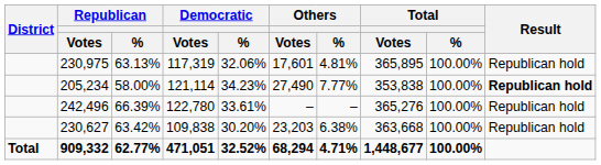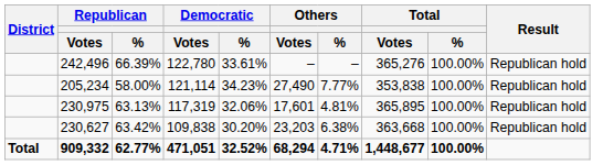rows swapped: 230,975 <-> 242,496
205,234 | Result: bold -> normal
